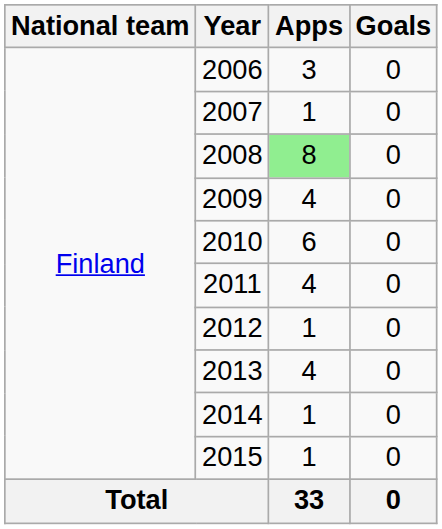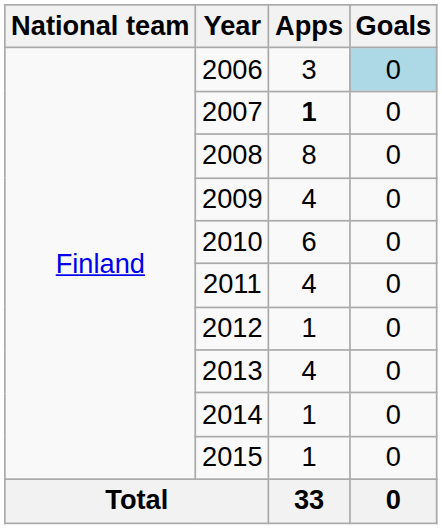2006 | Goals: no background -> lightblue background
2007 | Apps: normal -> bold
2008 | Apps: lightgreen background -> no background
